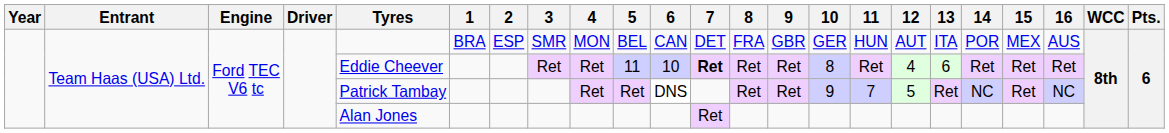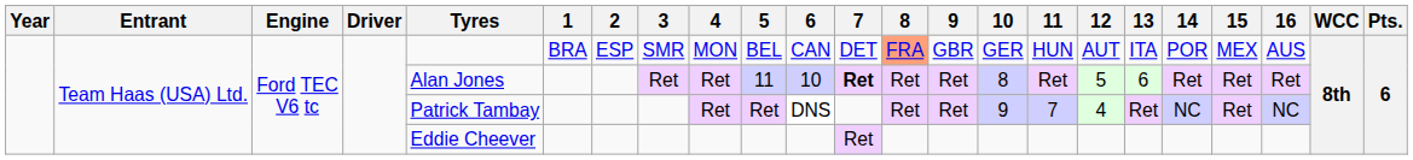row 2 | 8: no background -> lightsalmon background
row 3 | Tyres: Eddie Cheever -> Alan Jones
row 3 | 12: 4 -> 5
row 4 | 12: 5 -> 4
row 5 | Tyres: Alan Jones -> Eddie Cheever
